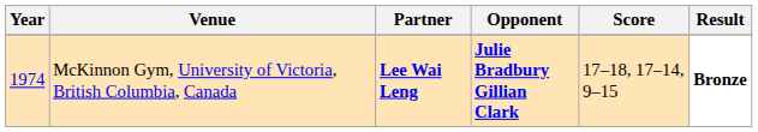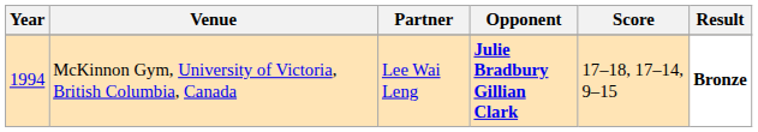row 2 | Year: 1974 -> 1994
row 2 | Partner: bold -> normal
